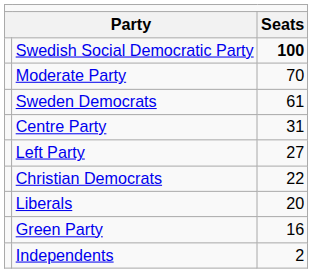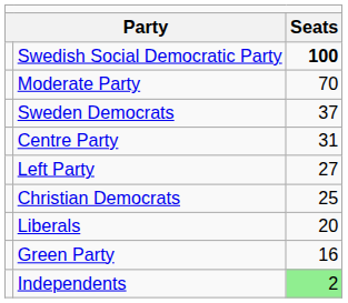Sweden Democrats | column 3: 61 -> 37
Christian Democrats | column 3: 22 -> 25
Independents | column 3: no background -> lightgreen background
